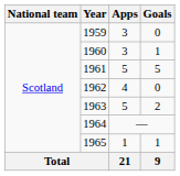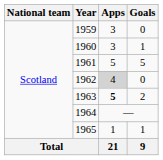1962 | Apps: no background -> lightgrey background
1963 | Apps: normal -> bold
